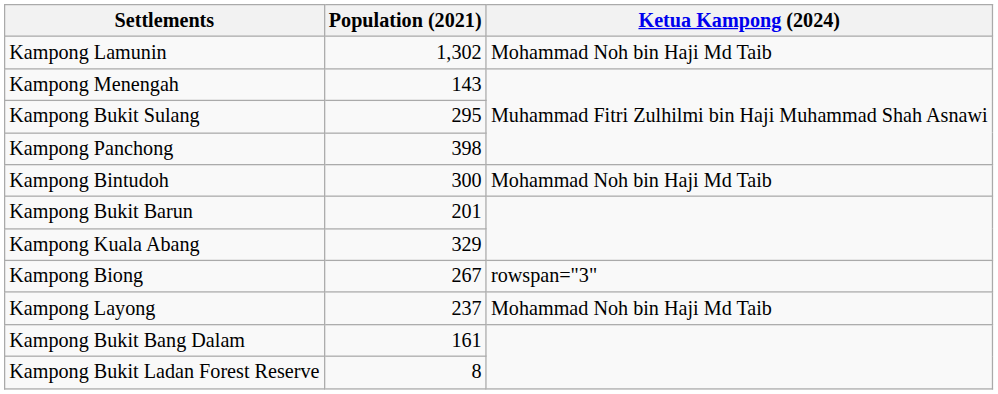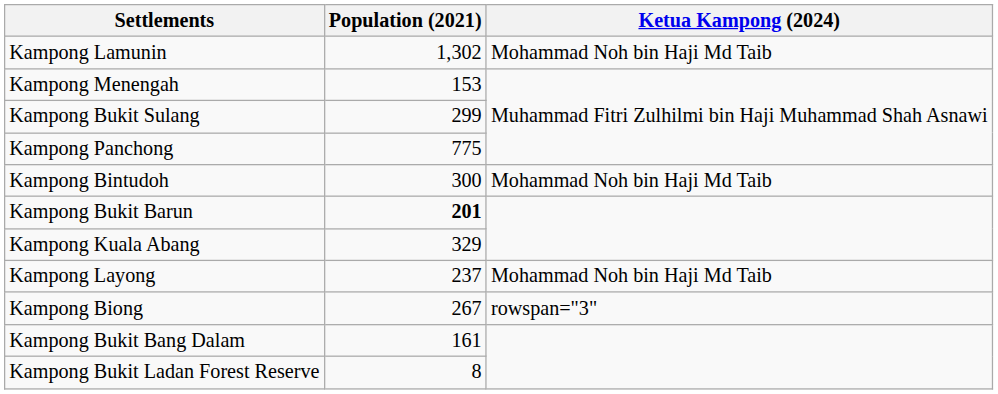Kampong Menengah | Population (2021): 143 -> 153
Kampong Bukit Sulang | Population (2021): 295 -> 299
Kampong Panchong | Population (2021): 398 -> 775
Kampong Bukit Barun | Population (2021): normal -> bold
rows swapped: Kampong Layong <-> Kampong Biong
